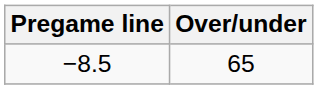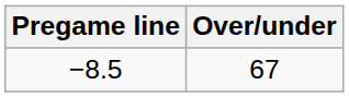−8.5 | Over/under: 65 -> 67
